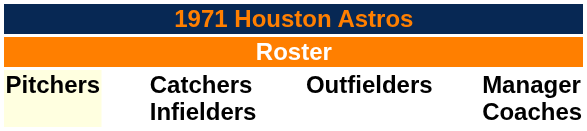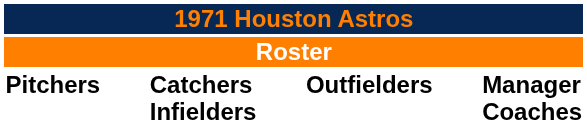Pitchers | column 1: lightyellow background -> no background
